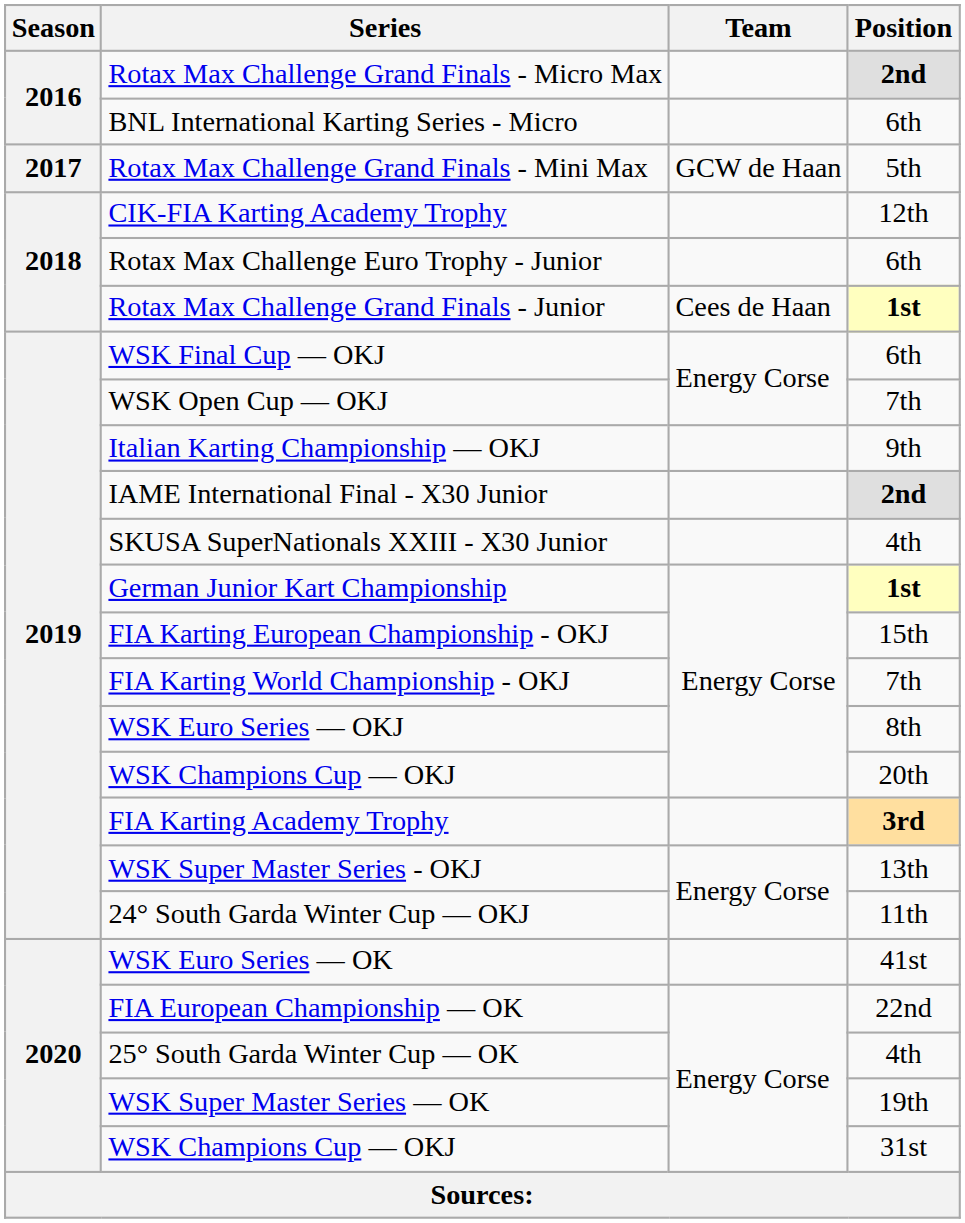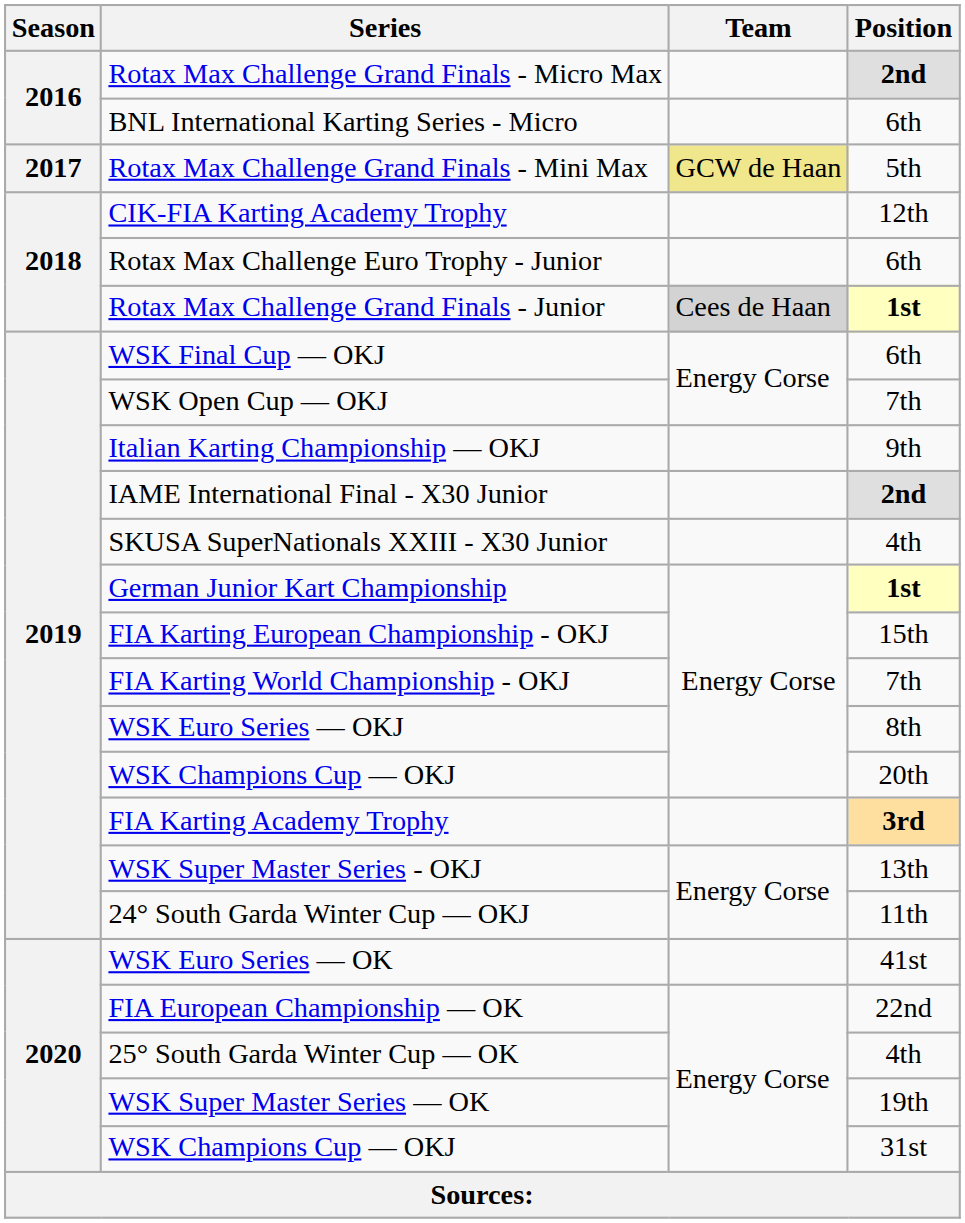Rotax Max Challenge Grand Finals - Mini Max | Team: no background -> khaki background
Rotax Max Challenge Grand Finals - Junior | Team: no background -> lightgrey background
